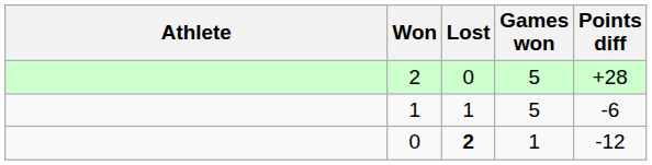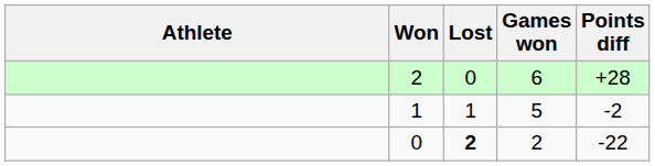row 2 | Games won: 5 -> 6
row 3 | Points diff: -6 -> -2
row 4 | Games won: 1 -> 2
row 4 | Points diff: -12 -> -22
